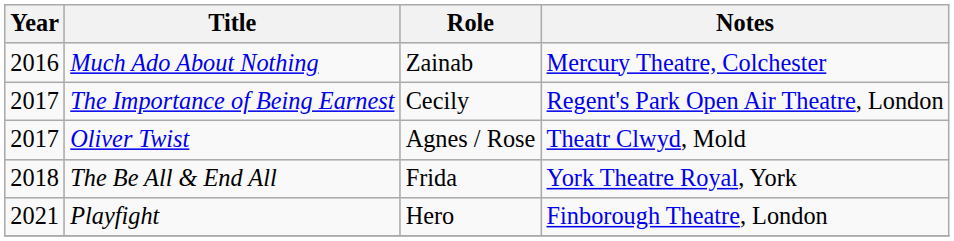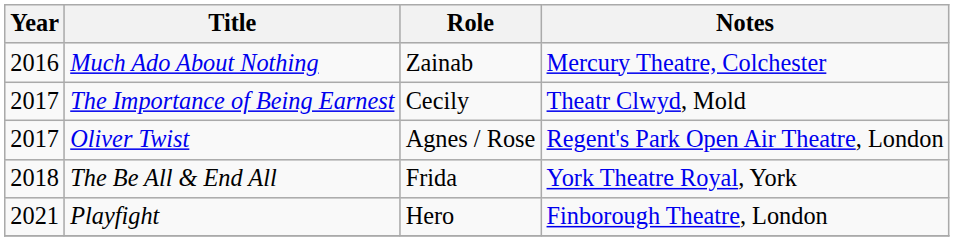The Importance of Being Earnest | Notes: Regent's Park Open Air Theatre, London -> Theatr Clwyd, Mold
Oliver Twist | Notes: Theatr Clwyd, Mold -> Regent's Park Open Air Theatre, London
